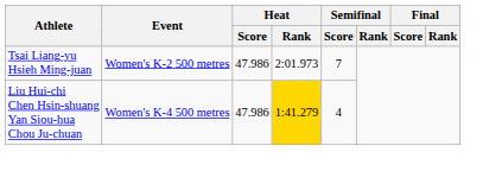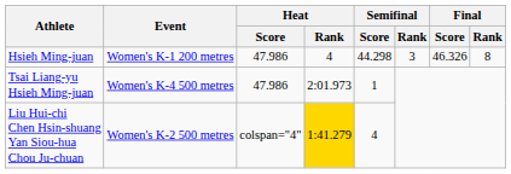+ row: Hsieh Ming-juan | Women's K-1 200 metres | 47.986 | 4 | 44.298 | 3 | 46.326 | 8
Tsai Liang-yu Hsieh Ming-juan | Event: Women's K-2 500 metres -> Women's K-4 500 metres
Tsai Liang-yu Hsieh Ming-juan | Semifinal / Score: 7 -> 1
Liu Hui-chi Chen Hsin-shuang Yan Siou-hua Chou Ju-chuan | Event: Women's K-4 500 metres -> Women's K-2 500 metres
Liu Hui-chi Chen Hsin-shuang Yan Siou-hua Chou Ju-chuan | Heat / Score: 47.986 -> colspan="4"
